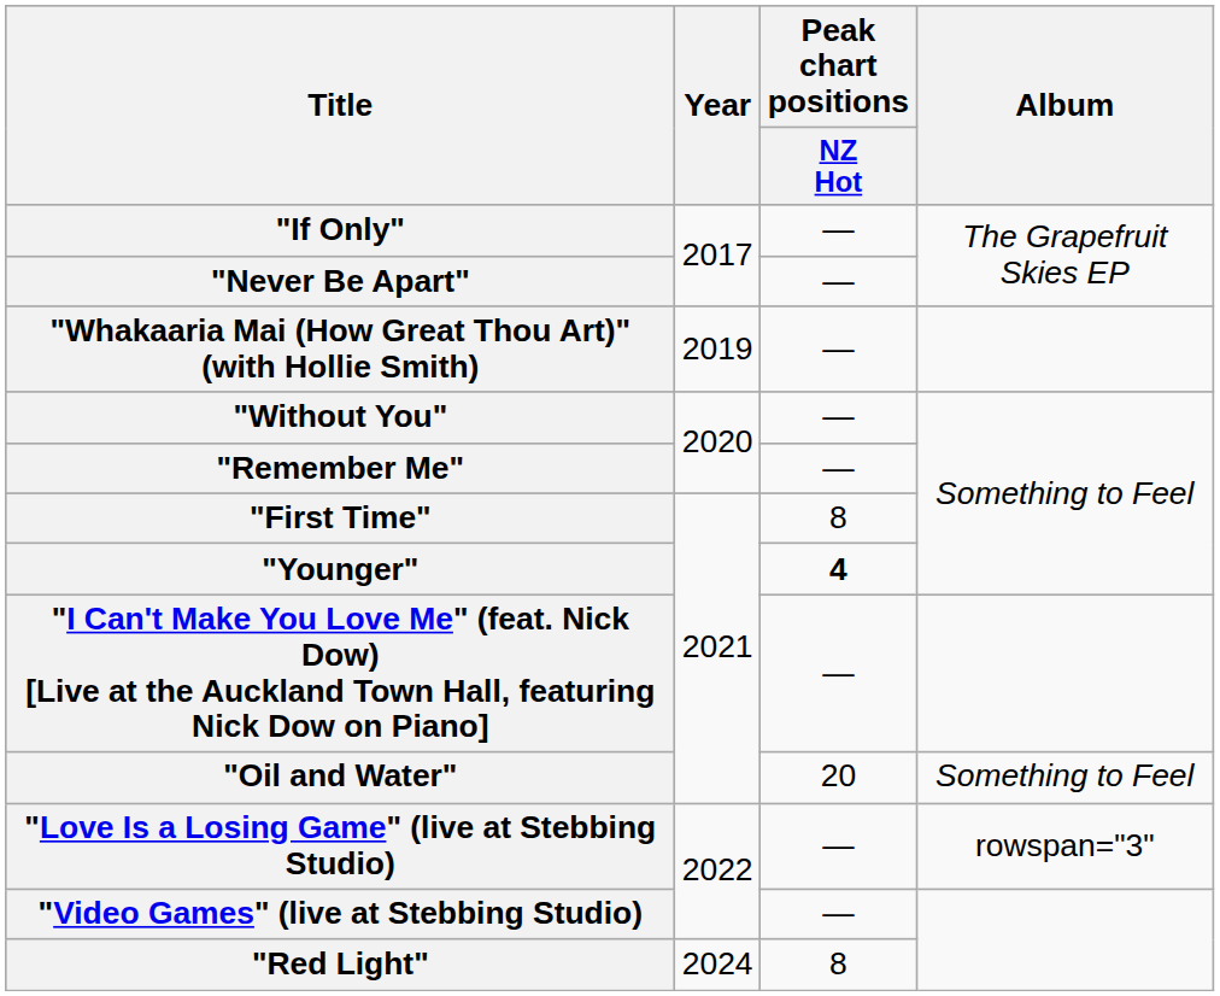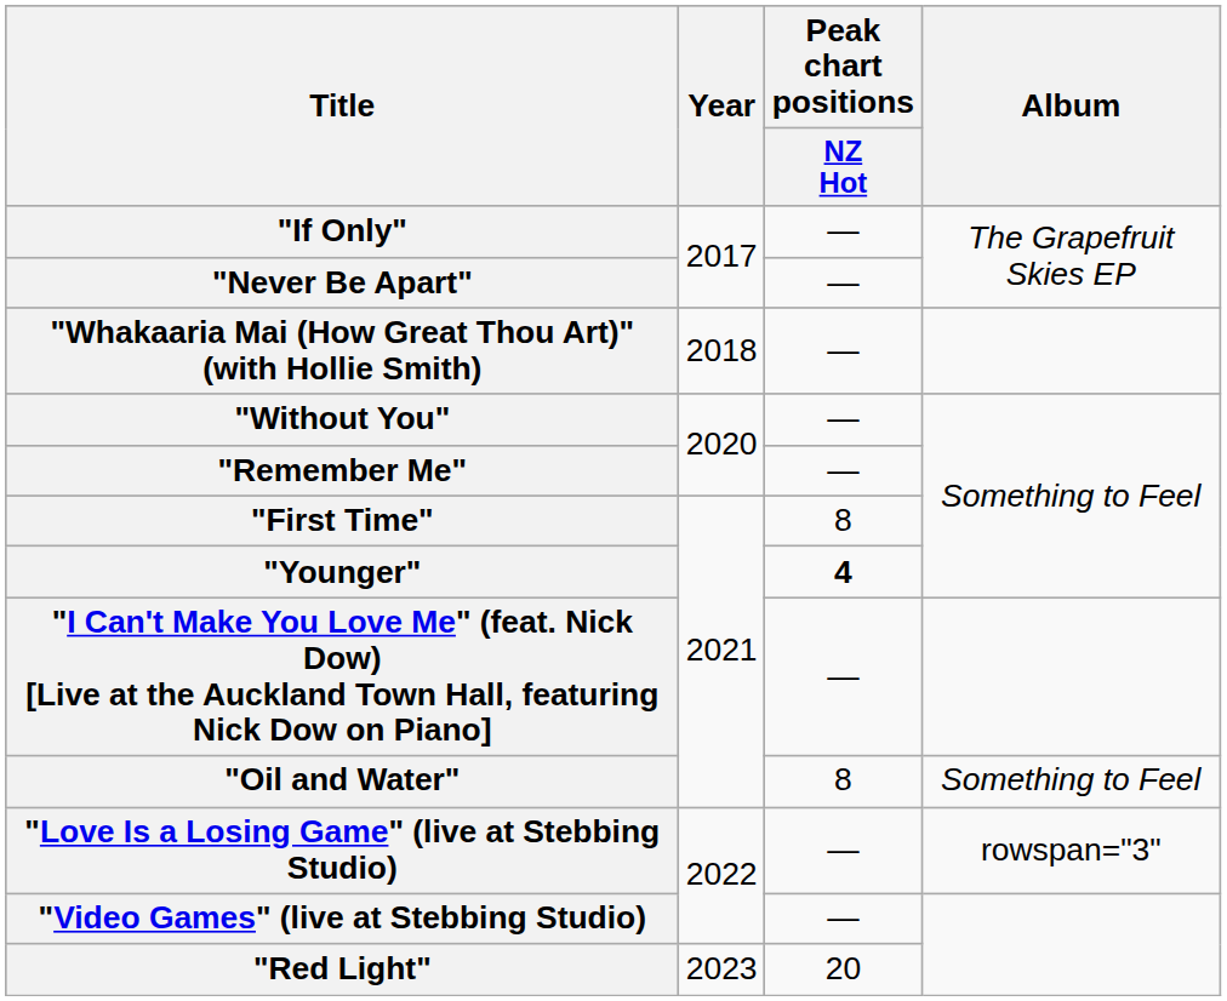"Whakaaria Mai (How Great Thou Art)" (with Hollie Smith) | Year: 2019 -> 2018
"Oil and Water" | Peak chart positions / NZ Hot: 20 -> 8
"Red Light" | Year: 2024 -> 2023
"Red Light" | Peak chart positions / NZ Hot: 8 -> 20
